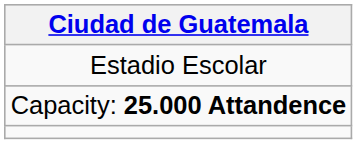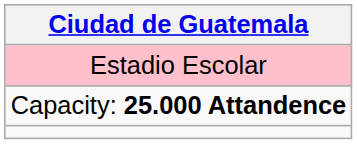row 2 | column 1: no background -> pink background
